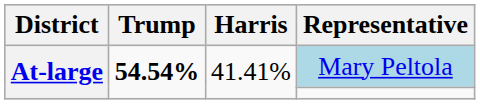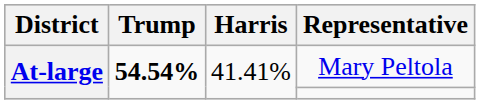Mary Peltola | Representative: lightblue background -> no background
